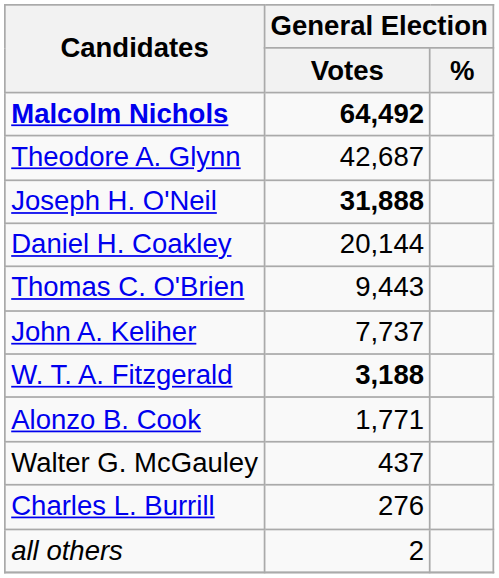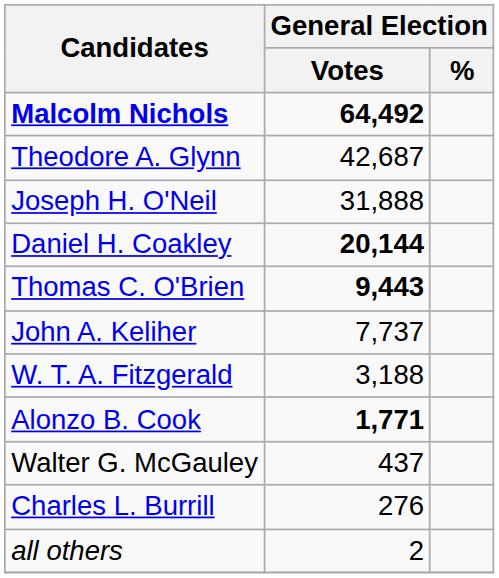Joseph H. O'Neil | General Election / Votes: bold -> normal
Daniel H. Coakley | General Election / Votes: normal -> bold
Thomas C. O'Brien | General Election / Votes: normal -> bold
W. T. A. Fitzgerald | General Election / Votes: bold -> normal
Alonzo B. Cook | General Election / Votes: normal -> bold
